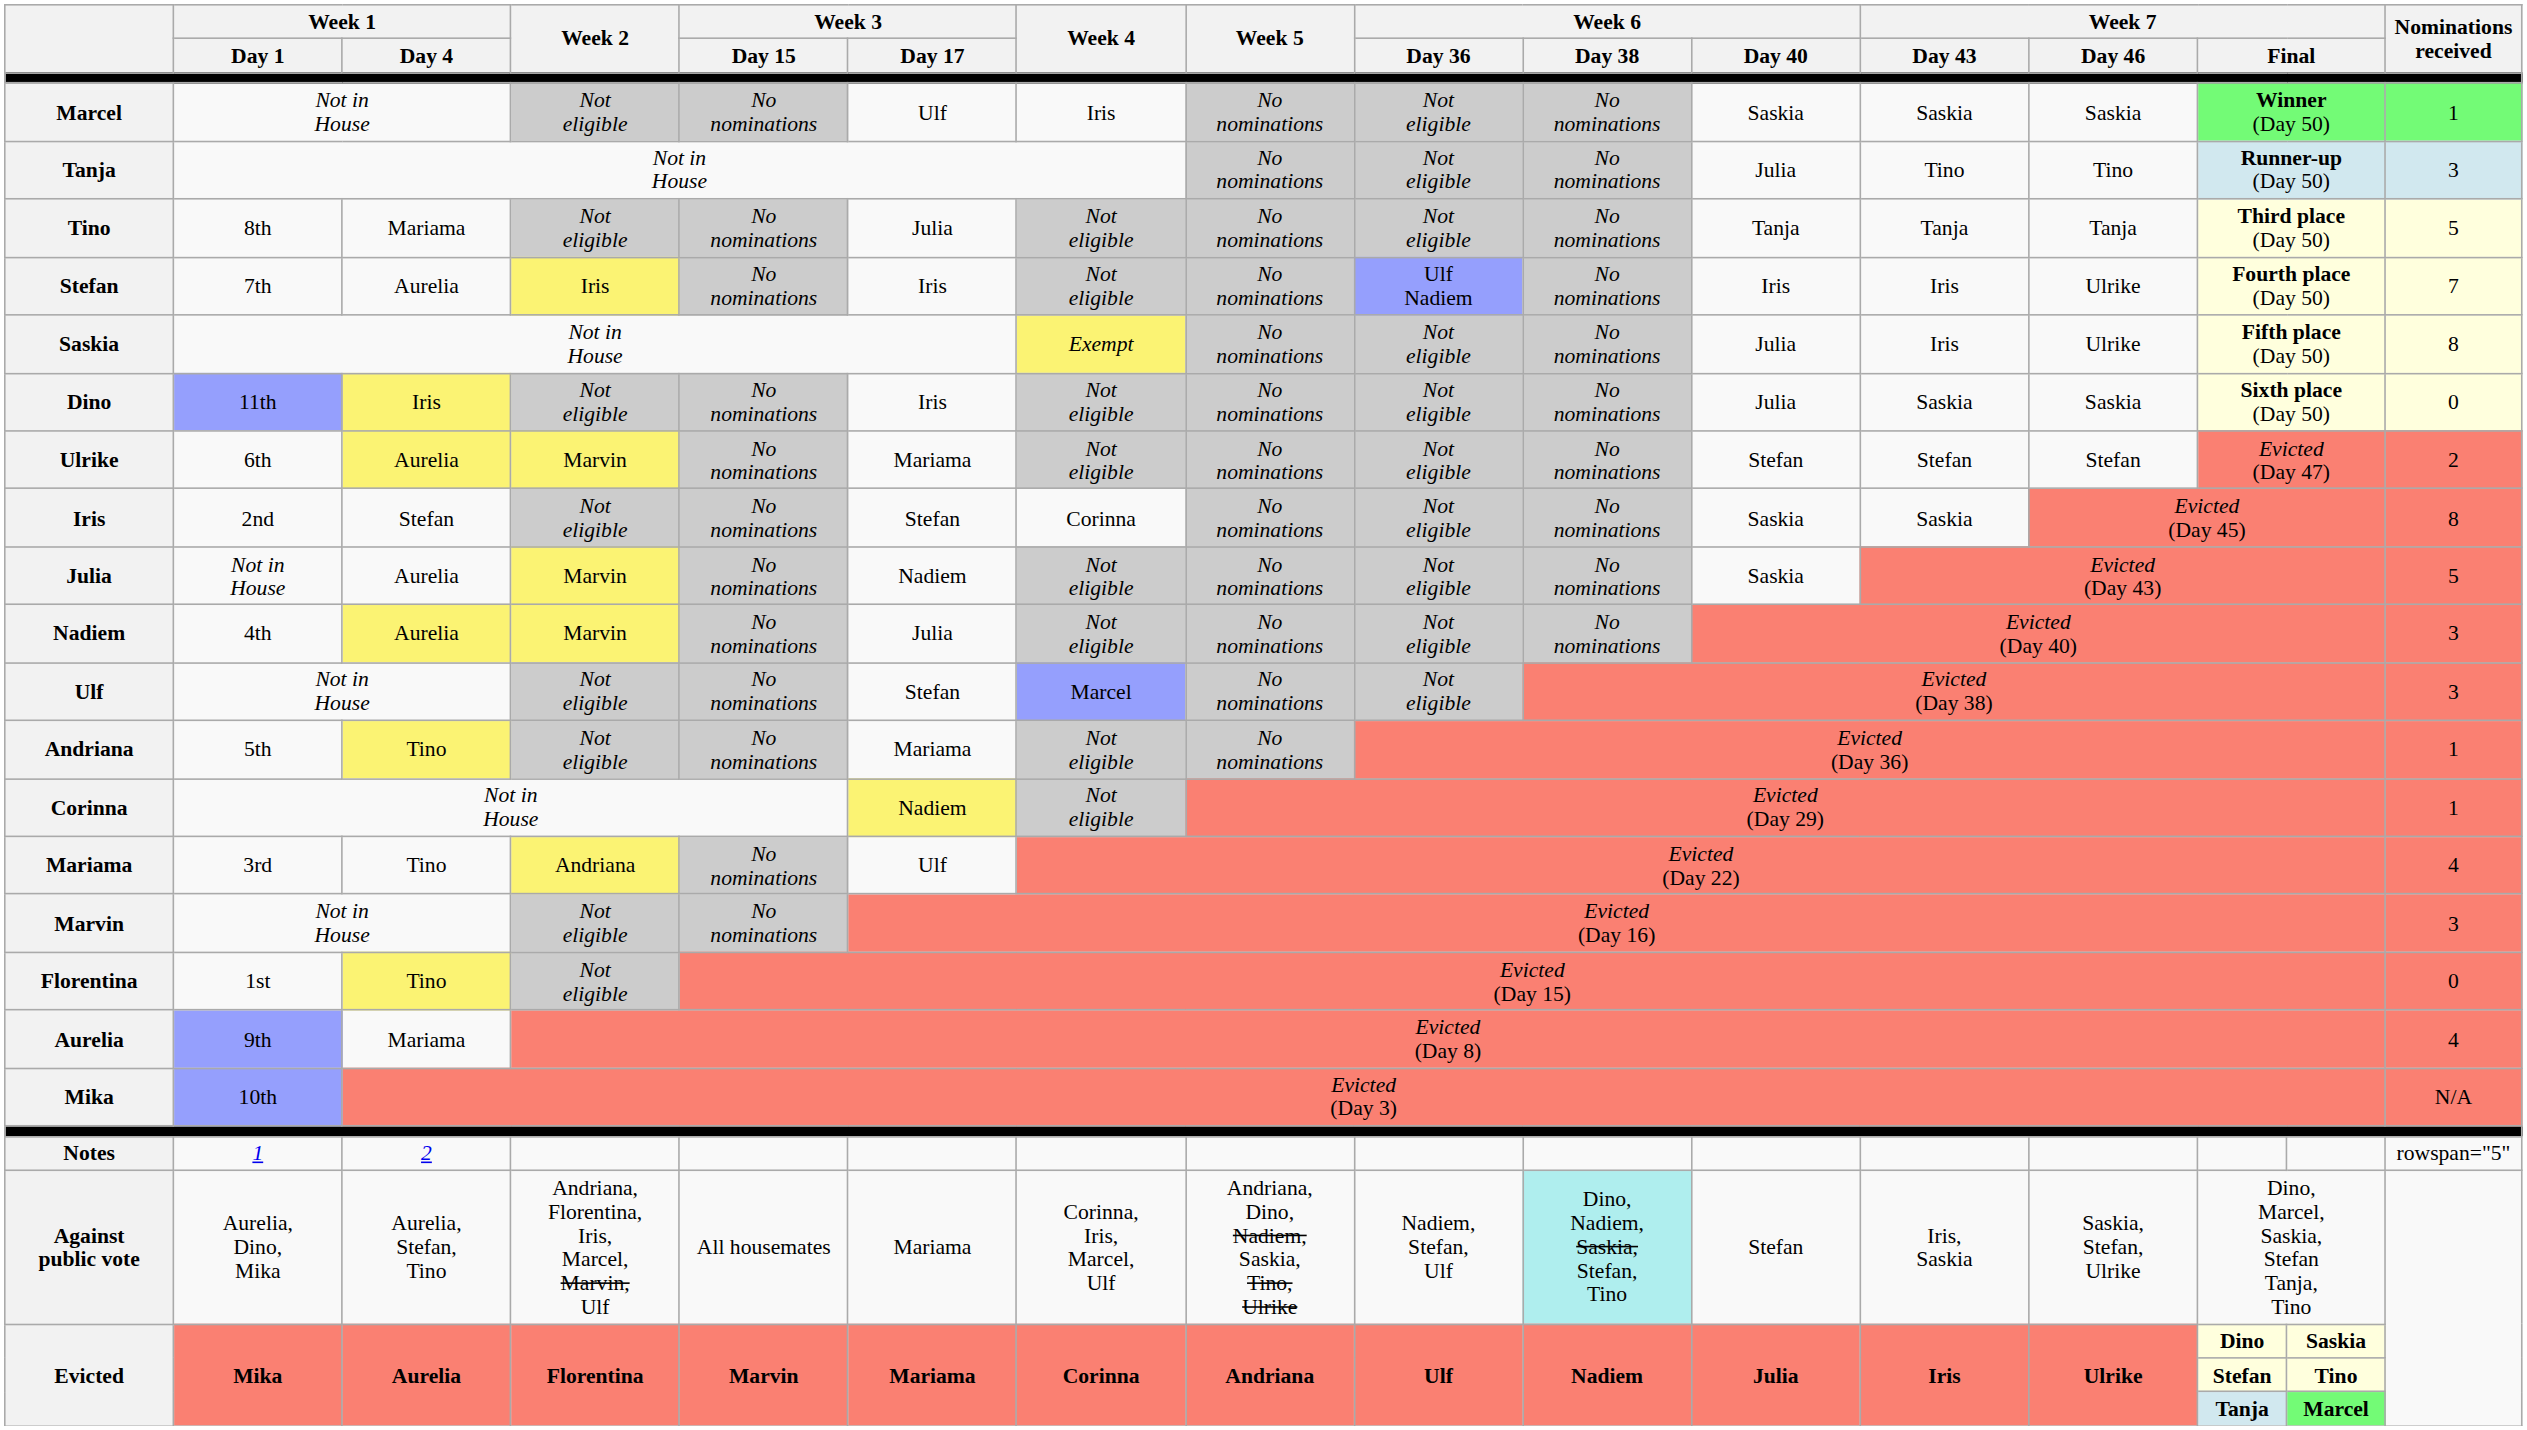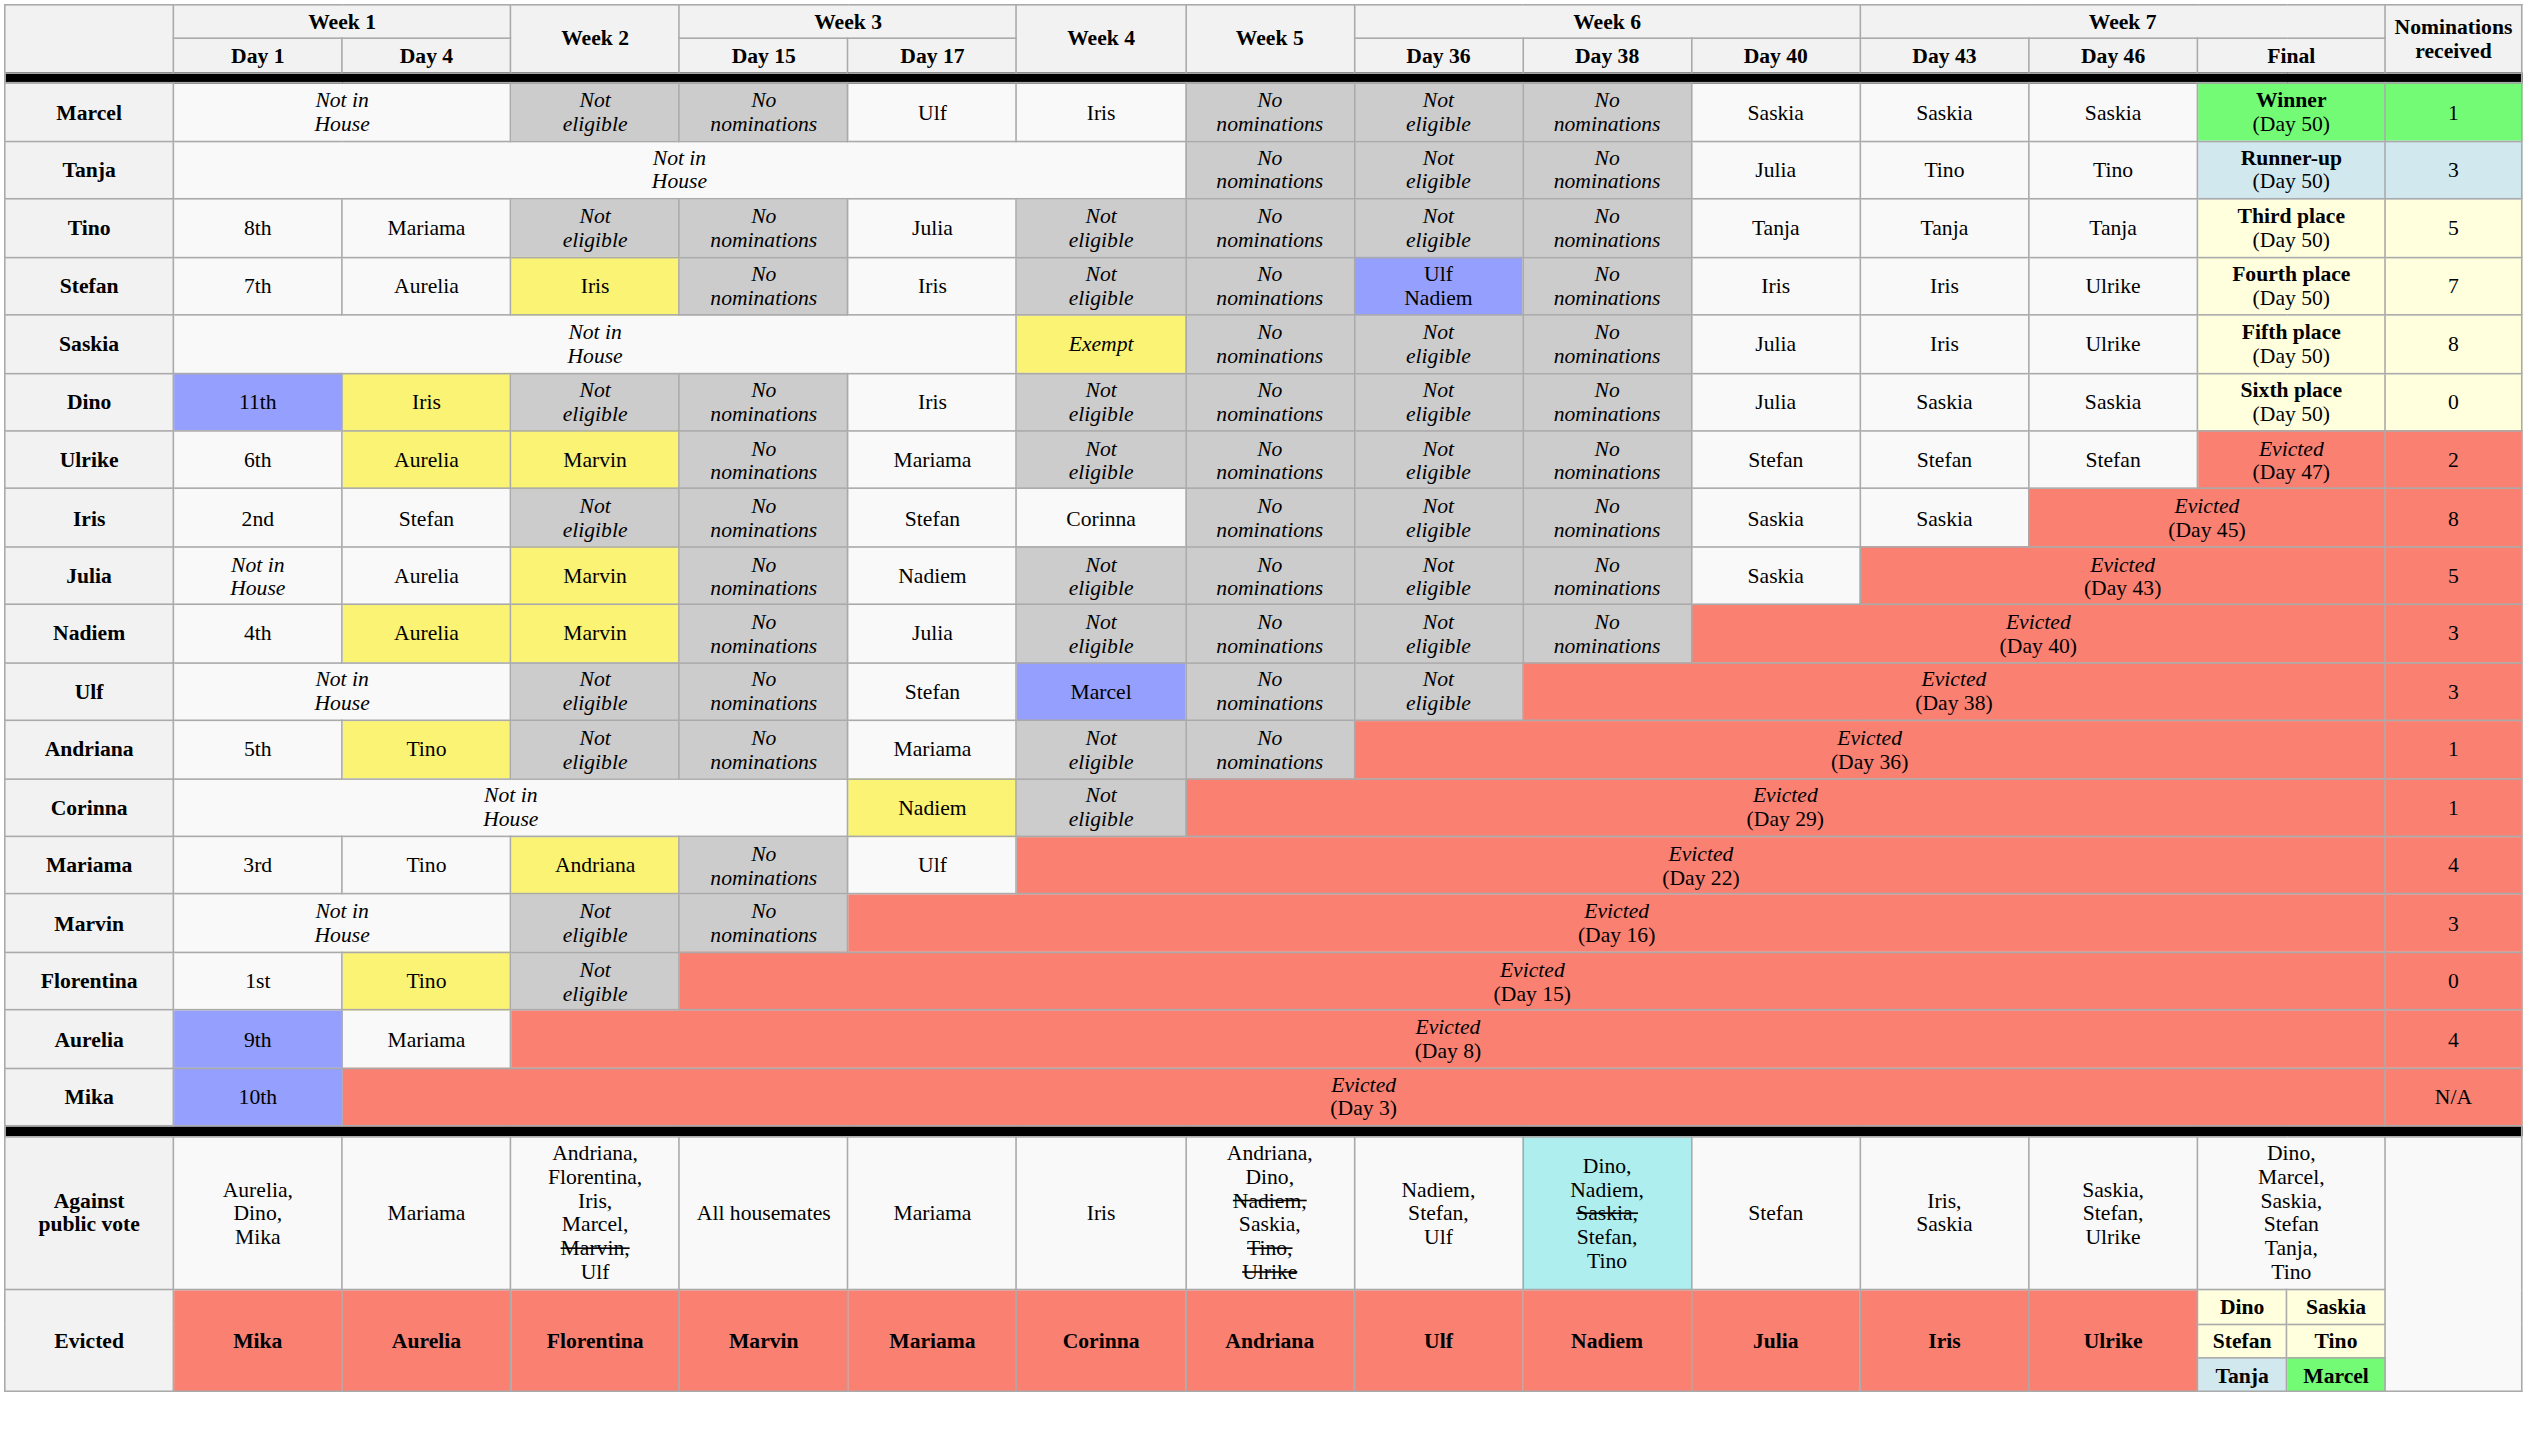- row: Notes | 1 | 2 | rowspan="5"
Against public vote | Week 1 / Day 4: Aurelia, Stefan, Tino -> Mariama
Against public vote | Week 4: Corinna, Iris, Marcel, Ulf -> Iris
